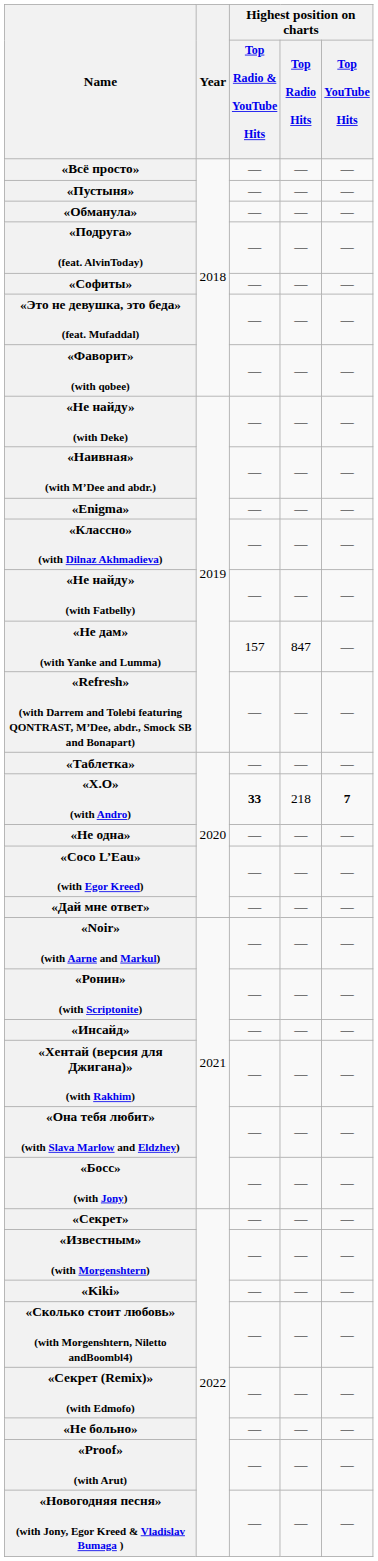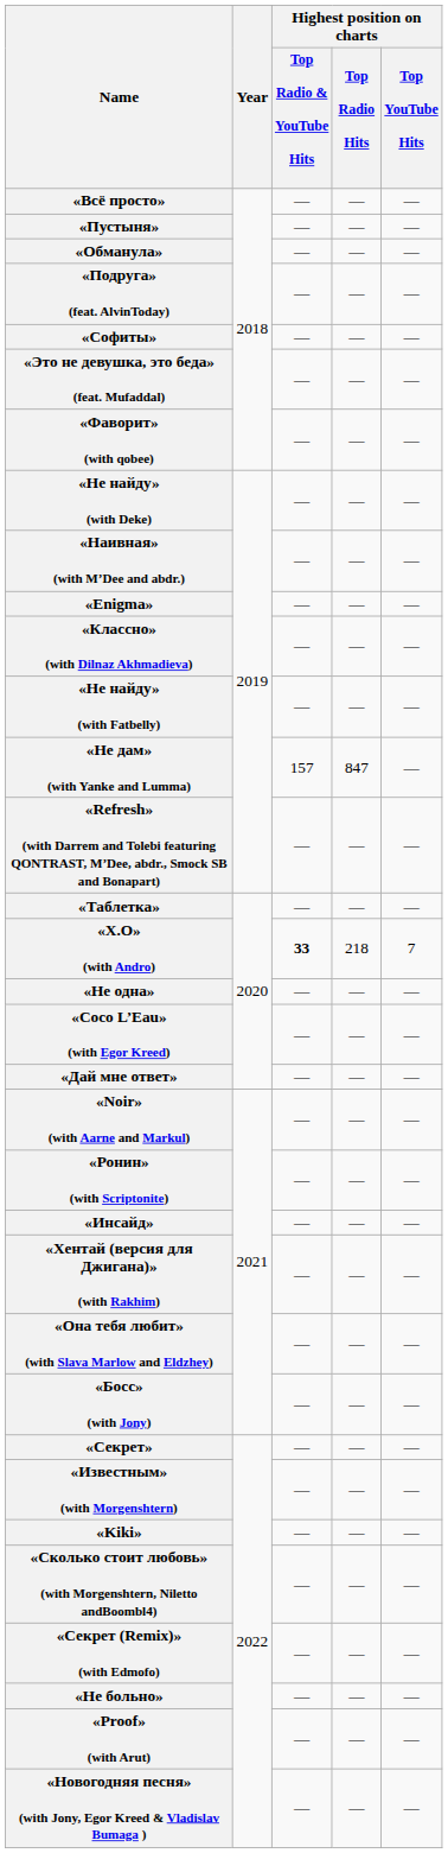«X.O» (with Andro) | Highest position on charts / Top YouTube Hits: bold -> normal
